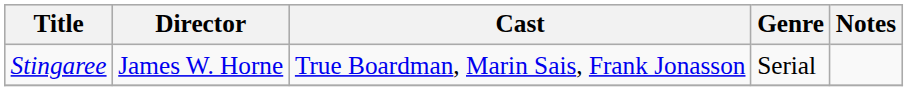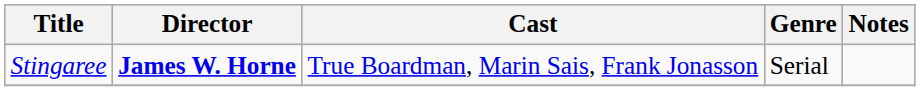Stingaree | Director: normal -> bold
